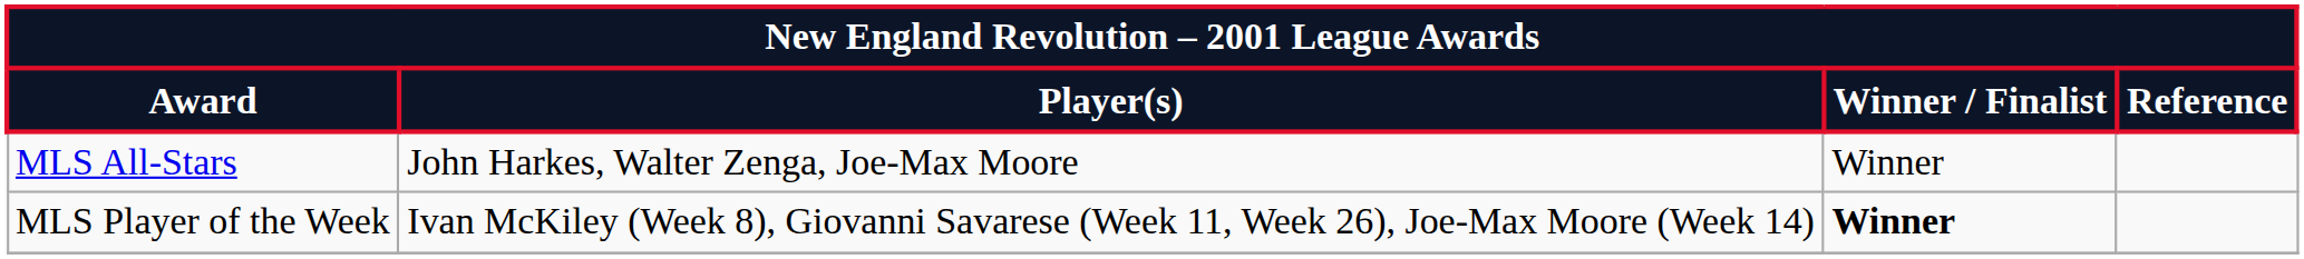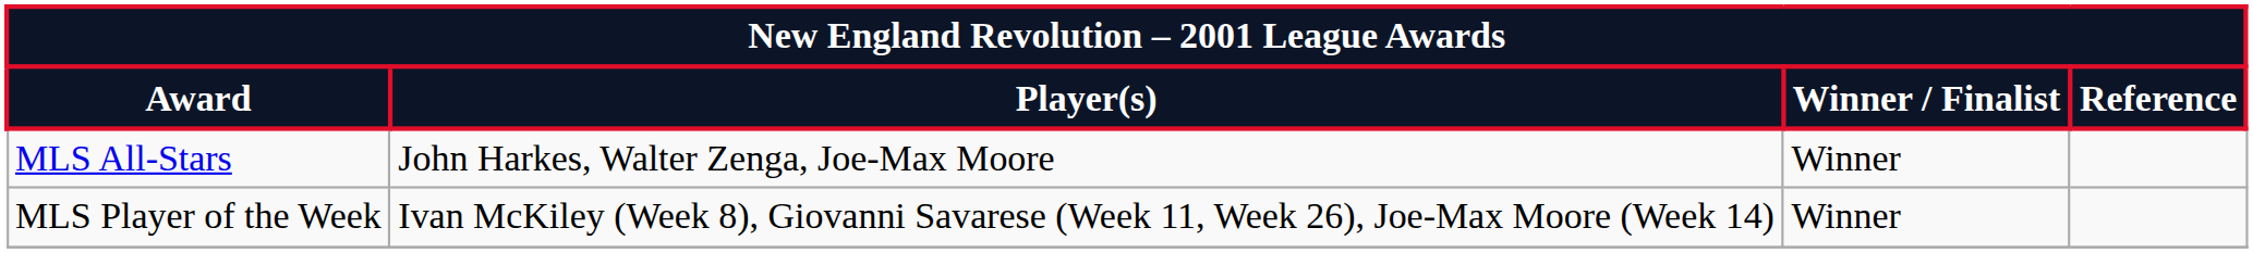MLS Player of the Week | Winner / Finalist: bold -> normal
